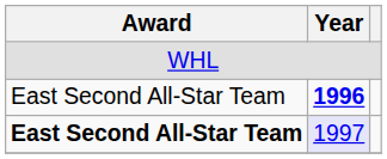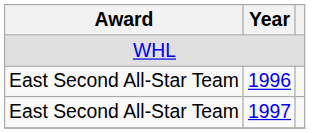1996 | Year: bold -> normal
1997 | Award: bold -> normal
1997 | Year: lavender background -> no background
